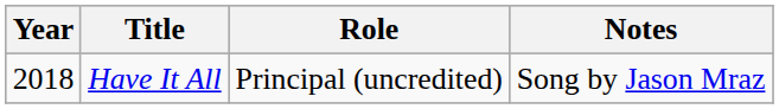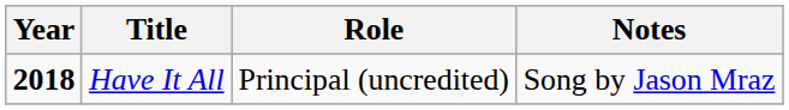row 2 | Year: normal -> bold
